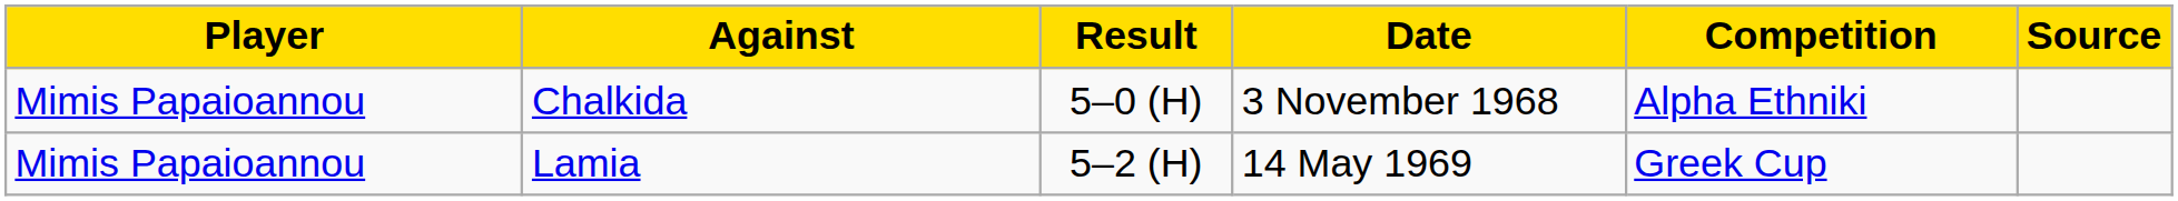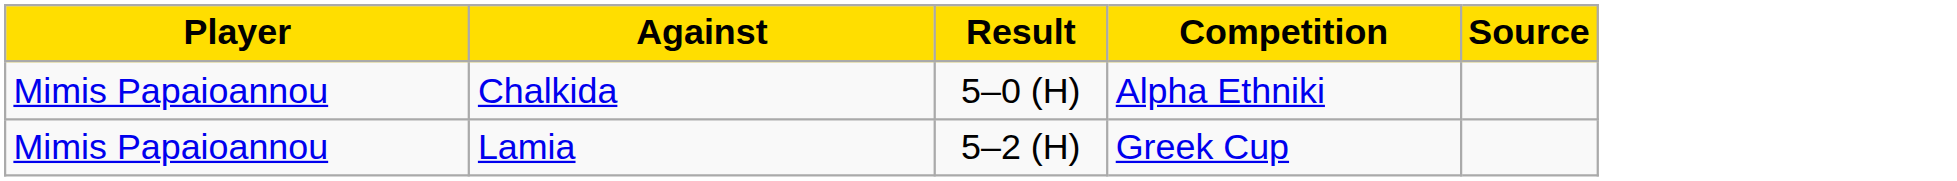- column: Date | 3 November 1968 | 14 May 1969
